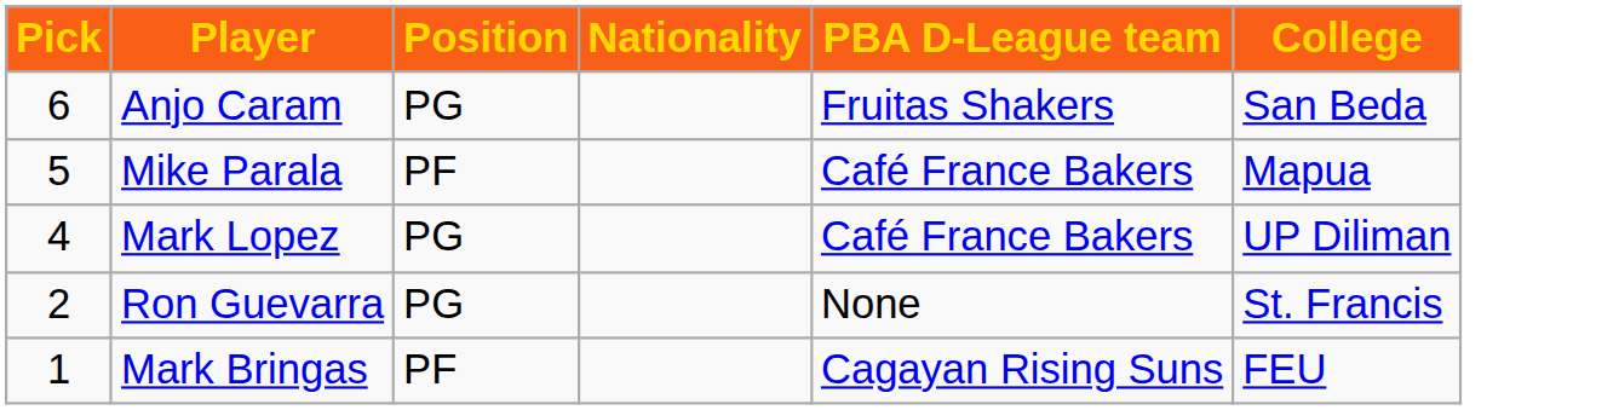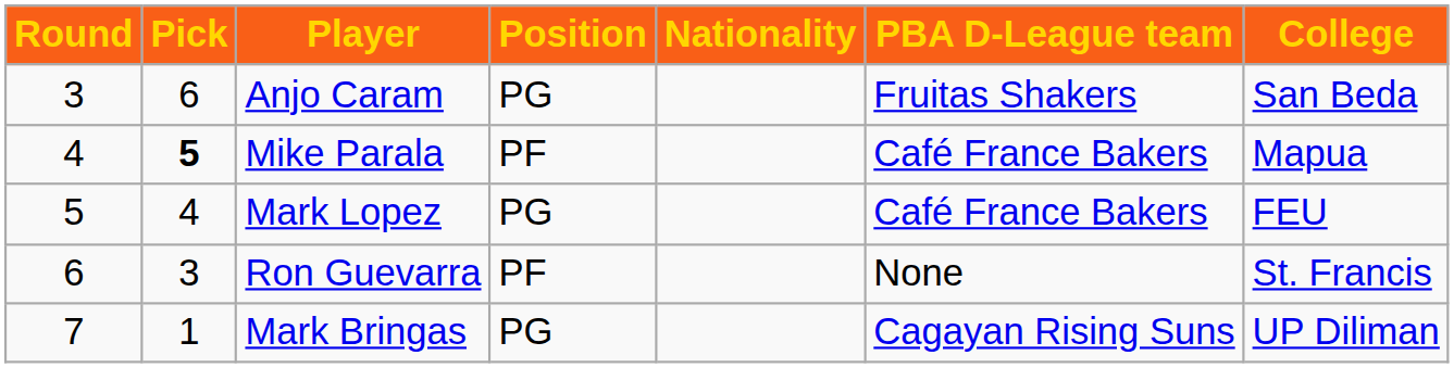+ column: Round | 3 | 4 | 5 | 6 | 7
Mike Parala | Pick: normal -> bold
Mark Lopez | College: UP Diliman -> FEU
Ron Guevarra | Pick: 2 -> 3
Ron Guevarra | Position: PG -> PF
Mark Bringas | Position: PF -> PG
Mark Bringas | College: FEU -> UP Diliman
